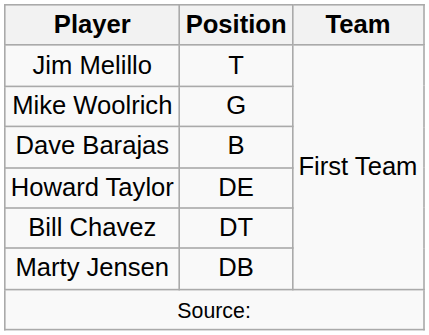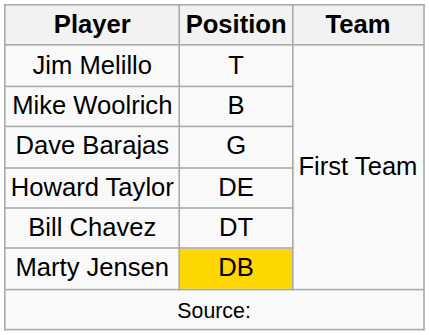Mike Woolrich | Position: G -> B
Dave Barajas | Position: B -> G
Marty Jensen | Position: no background -> gold background
